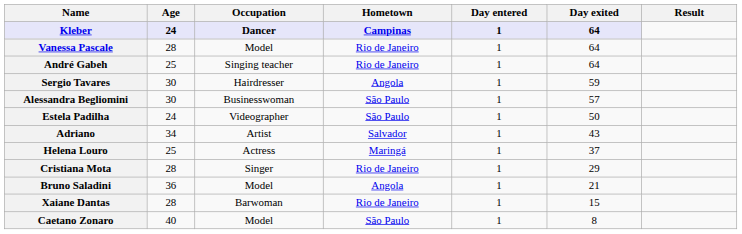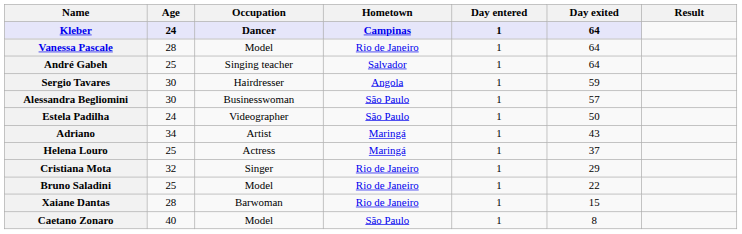André Gabeh | Hometown: Rio de Janeiro -> Salvador
Adriano | Hometown: Salvador -> Maringá
Cristiana Mota | Age: 28 -> 32
Bruno Saladini | Age: 36 -> 25
Bruno Saladini | Hometown: Angola -> Rio de Janeiro
Bruno Saladini | Day exited: 21 -> 22
